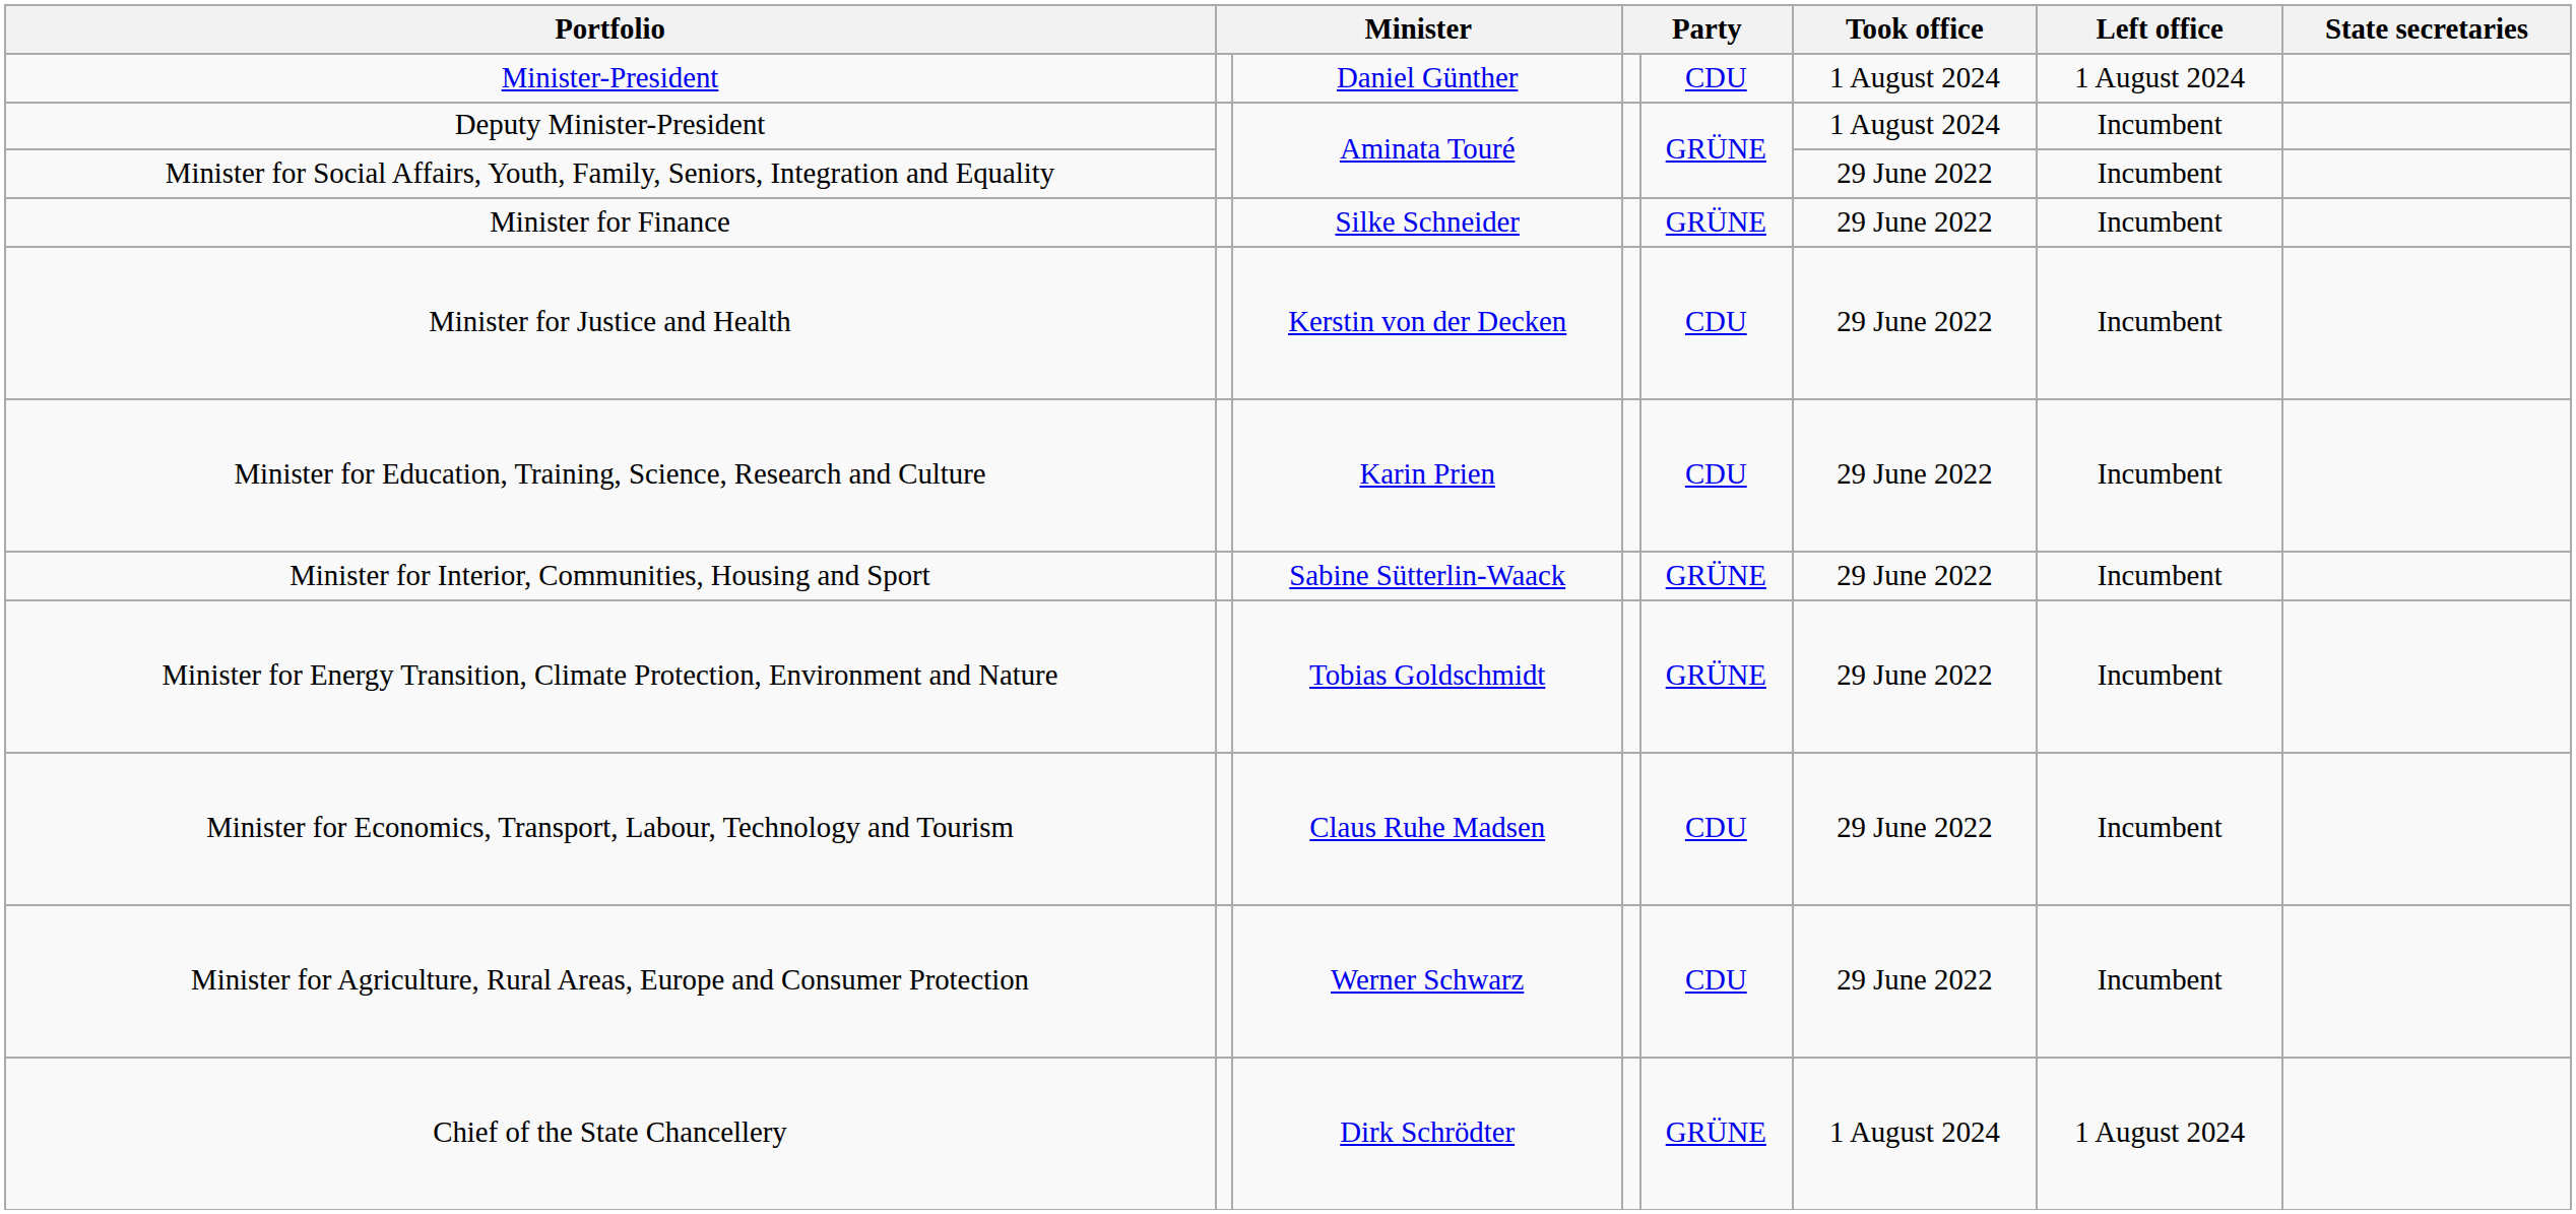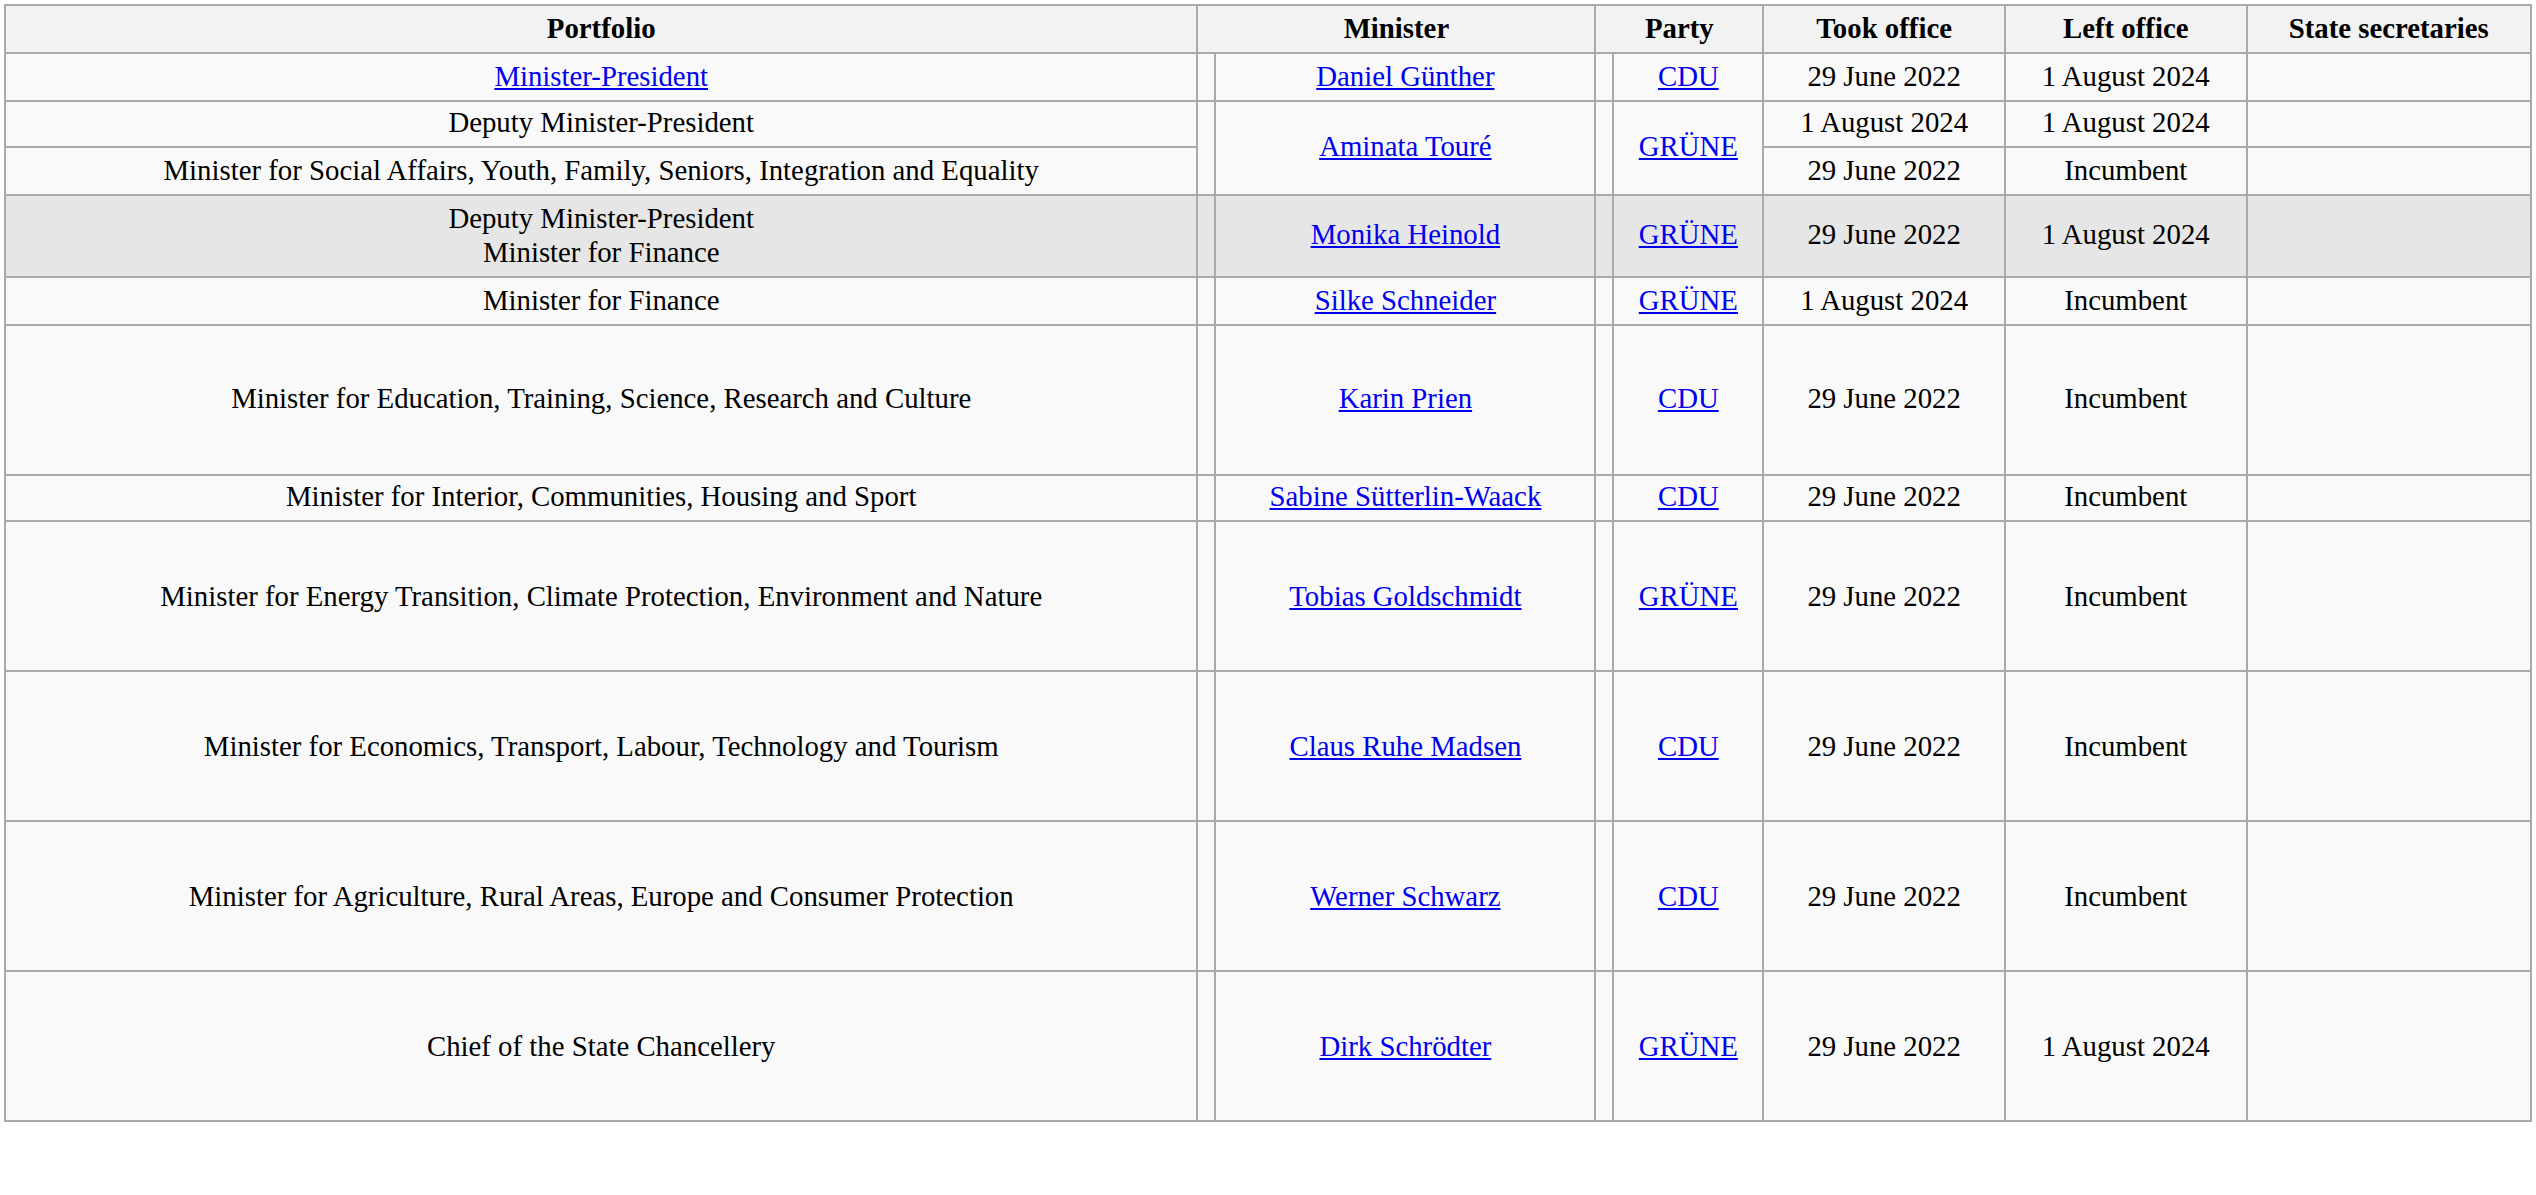Minister-President | Took office: 1 August 2024 -> 29 June 2022
Deputy Minister-President | Left office: Incumbent -> 1 August 2024
+ row: Deputy Minister-President Minister for Finance | Monika Heinold | GRÜNE | 29 June 2022 | 1 August 2024
Minister for Finance | Took office: 29 June 2022 -> 1 August 2024
- row: Minister for Justice and Health | Kerstin von der Decken | CDU | 29 June 2022 | Incumbent
Minister for Interior, Communities, Housing and Sport | column 5: GRÜNE -> CDU
Chief of the State Chancellery | Took office: 1 August 2024 -> 29 June 2022
